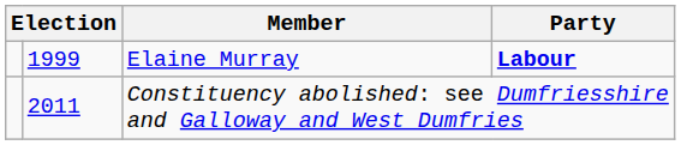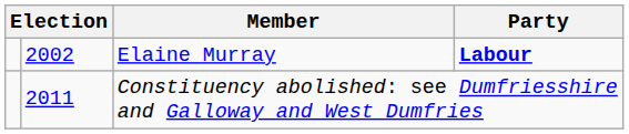Elaine Murray | column 2: 1999 -> 2002
